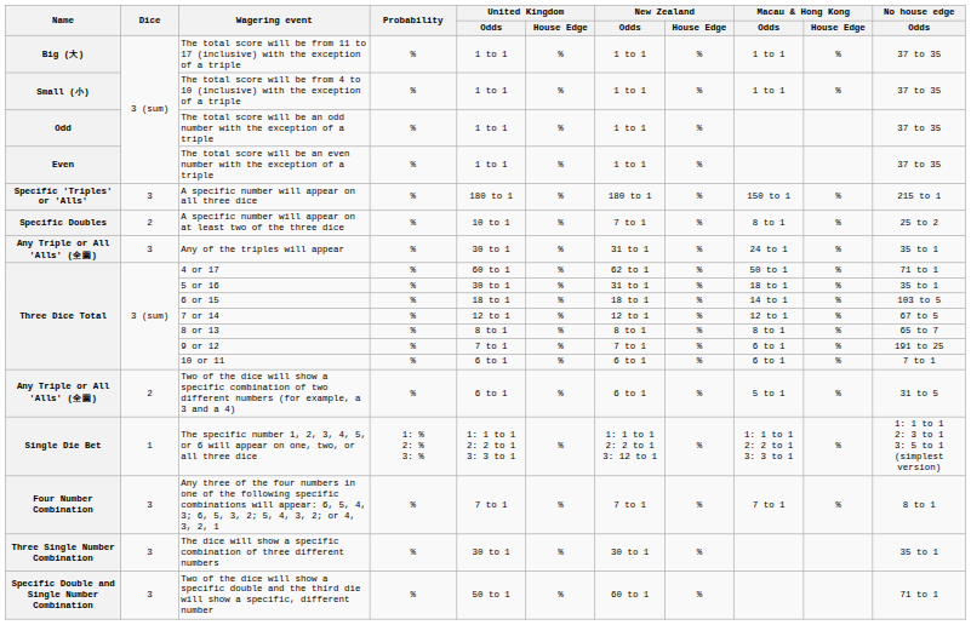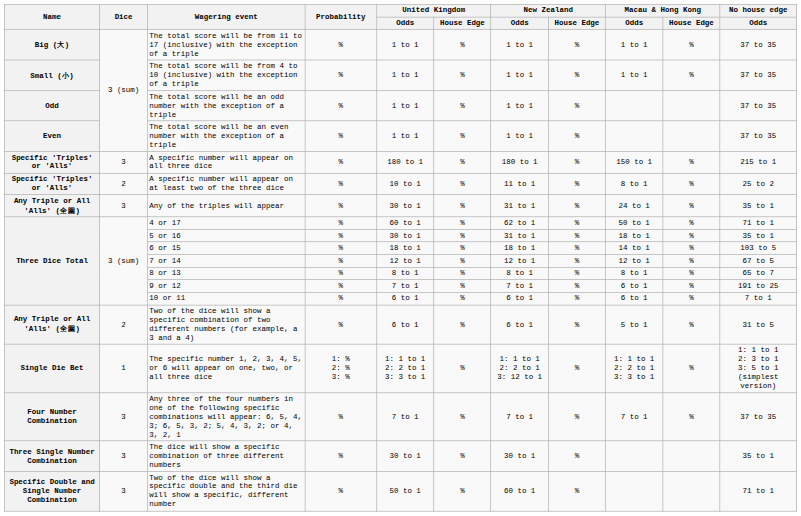row 8 | Name: Specific Doubles -> Specific 'Triples' or 'Alls'
row 8 | New Zealand / Odds: 7 to 1 -> 11 to 1
row 19 | No house edge / Odds: 8 to 1 -> 37 to 35
